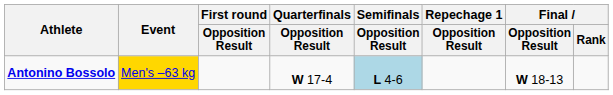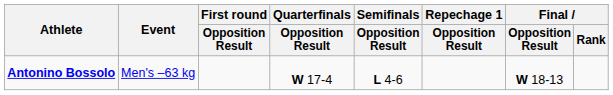Antonino Bossolo | Event: gold background -> no background
Antonino Bossolo | Semifinals / Opposition Result: lightblue background -> no background
